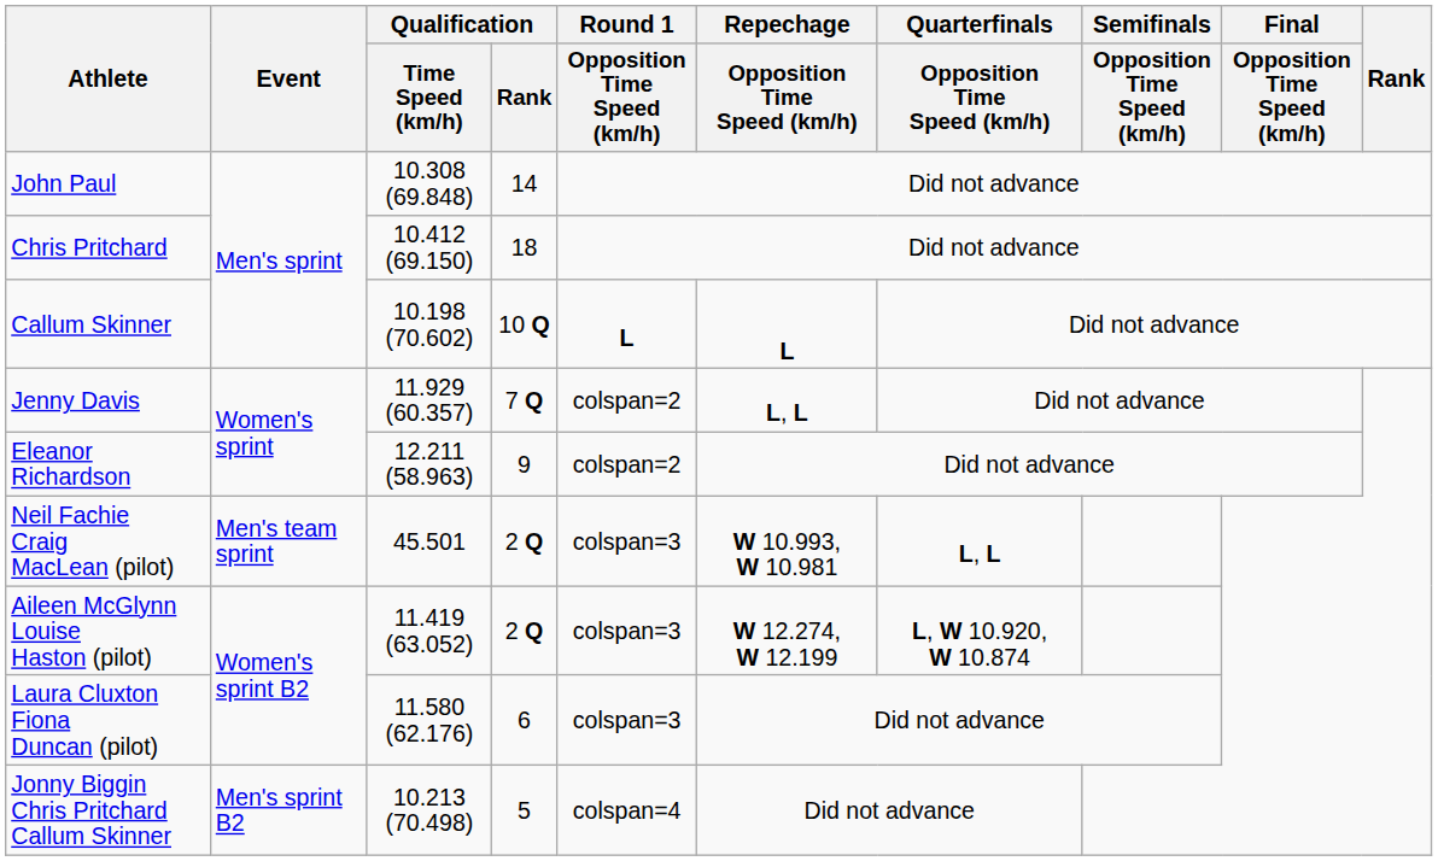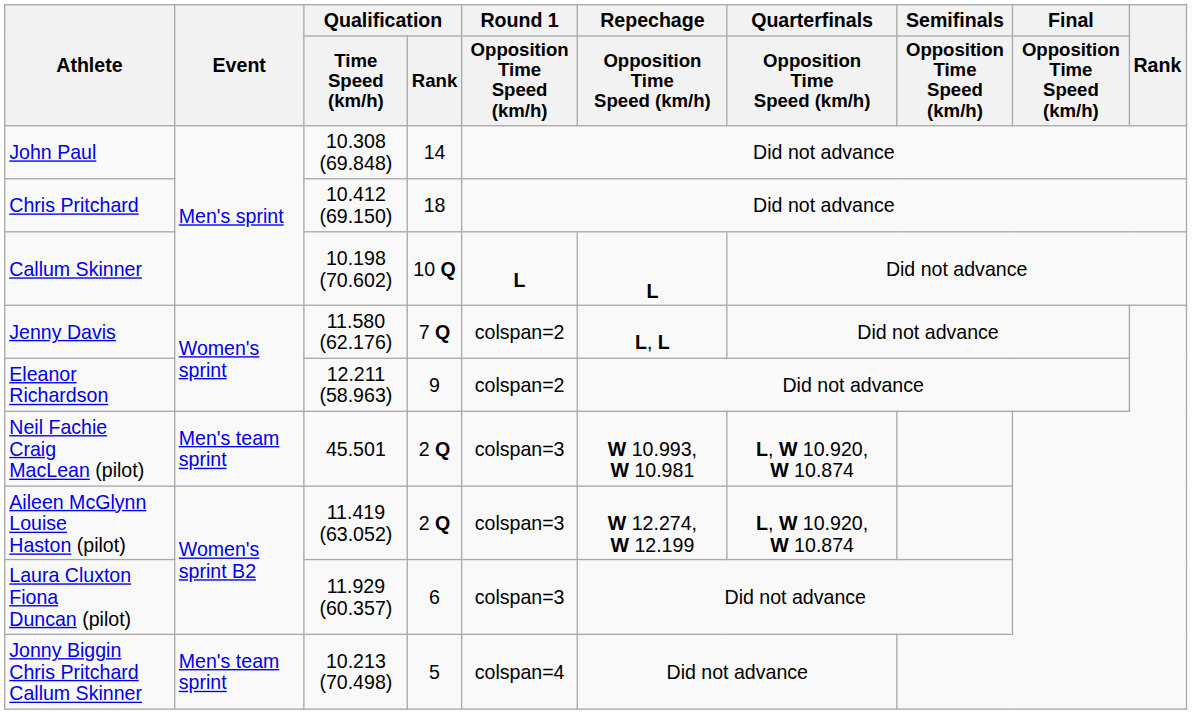Jenny Davis | Qualification / Time Speed (km/h): 11.929 (60.357) -> 11.580 (62.176)
Neil Fachie Craig MacLean (pilot) | Quarterfinals / Opposition Time Speed (km/h): L, L -> L, W 10.920, W 10.874
Laura Cluxton Fiona Duncan (pilot) | Qualification / Time Speed (km/h): 11.580 (62.176) -> 11.929 (60.357)
Jonny Biggin Chris Pritchard Callum Skinner | Event: Men's sprint B2 -> Men's team sprint
